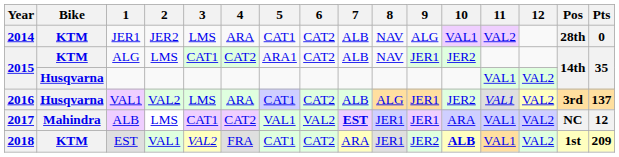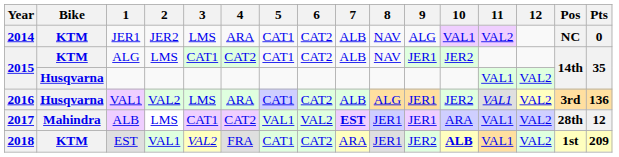row 2 | Pos: 28th -> NC
row 3 | 5: ARA1 -> CAT1
row 5 | Pts: 137 -> 136
row 6 | Pos: NC -> 28th
